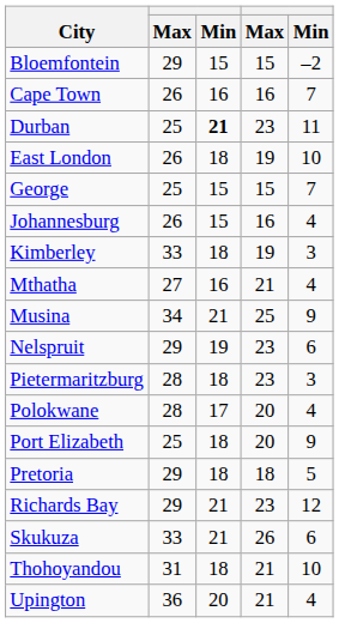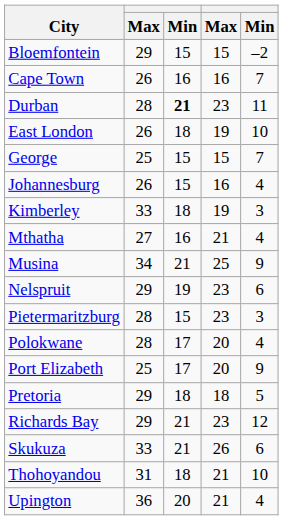Durban | column 2: 25 -> 28
Pietermaritzburg | column 3: 18 -> 15
Port Elizabeth | column 3: 18 -> 17
